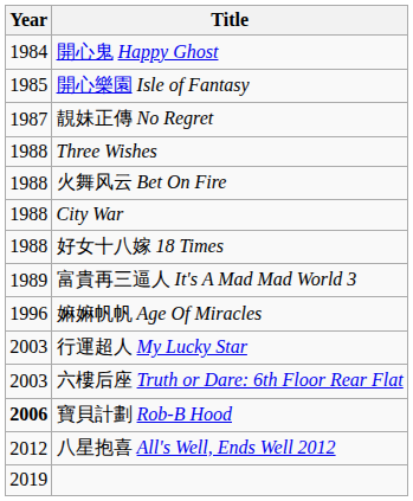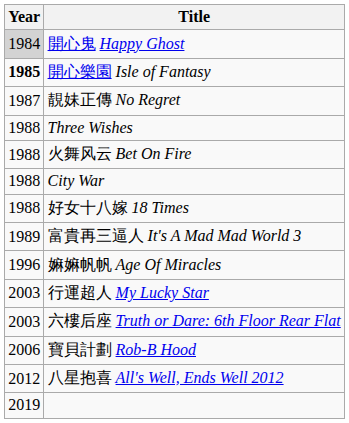開心鬼 Happy Ghost | Year: no background -> lightgrey background
開心樂園 Isle of Fantasy | Year: normal -> bold
寶貝計劃 Rob-B Hood | Year: bold -> normal
